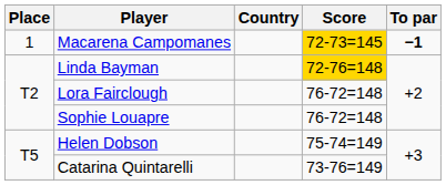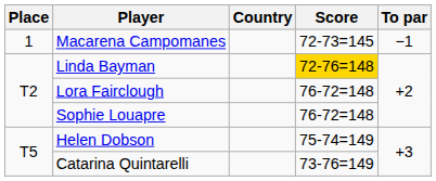Macarena Campomanes | Score: gold background -> no background
Macarena Campomanes | To par: bold -> normal
